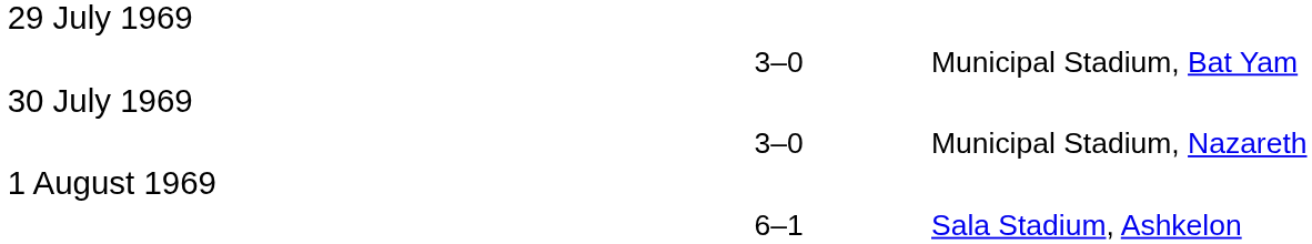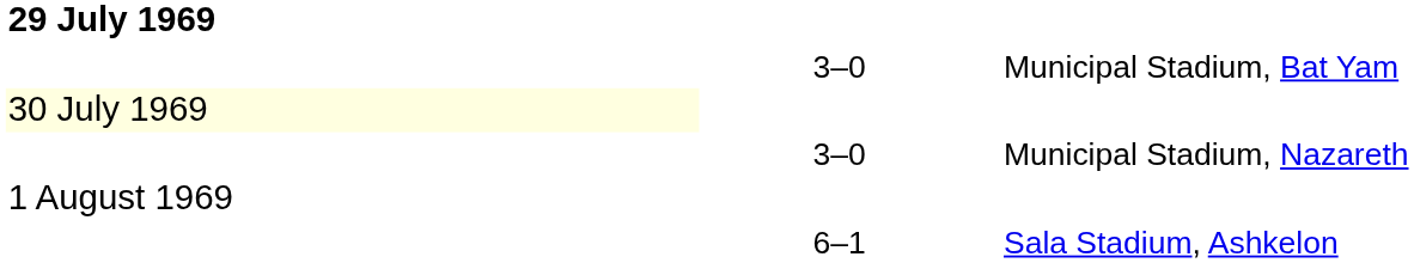29 July 1969 | column 1: normal -> bold
30 July 1969 | column 1: no background -> lightyellow background
